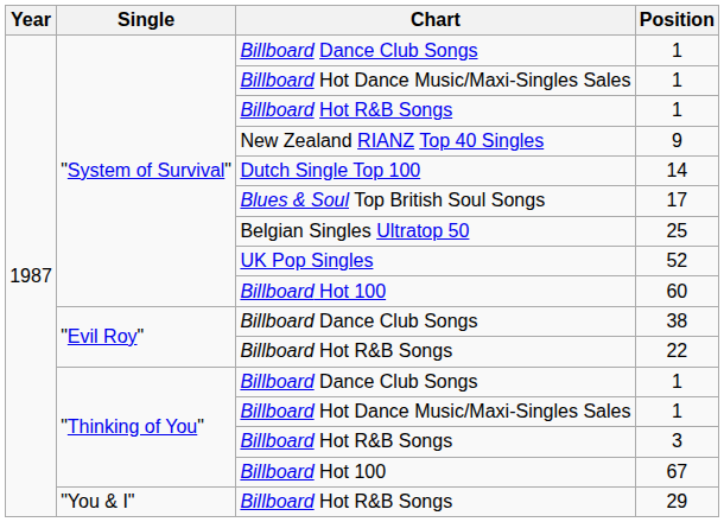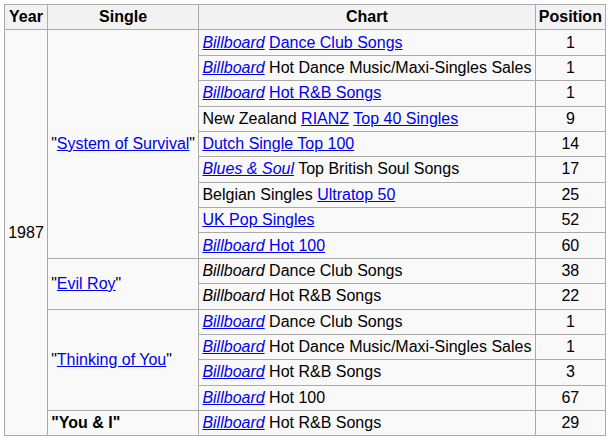29 | Single: normal -> bold
